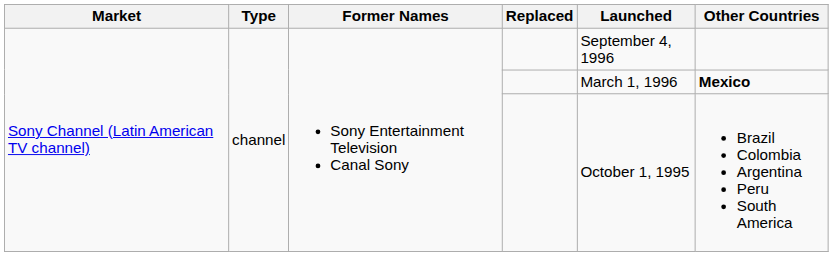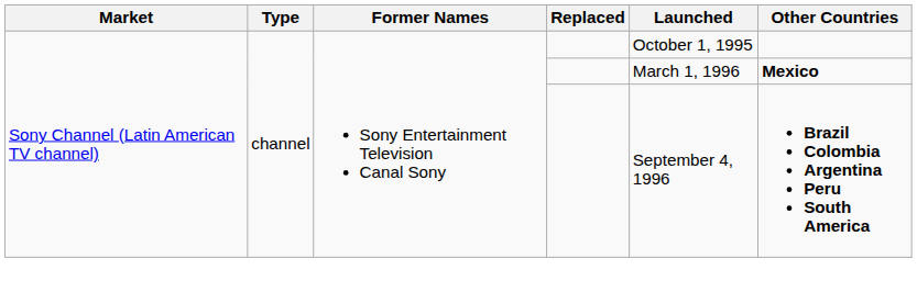row 2 | Launched: September 4, 1996 -> October 1, 1995
row 4 | Launched: October 1, 1995 -> September 4, 1996
row 4 | Other Countries: normal -> bold
